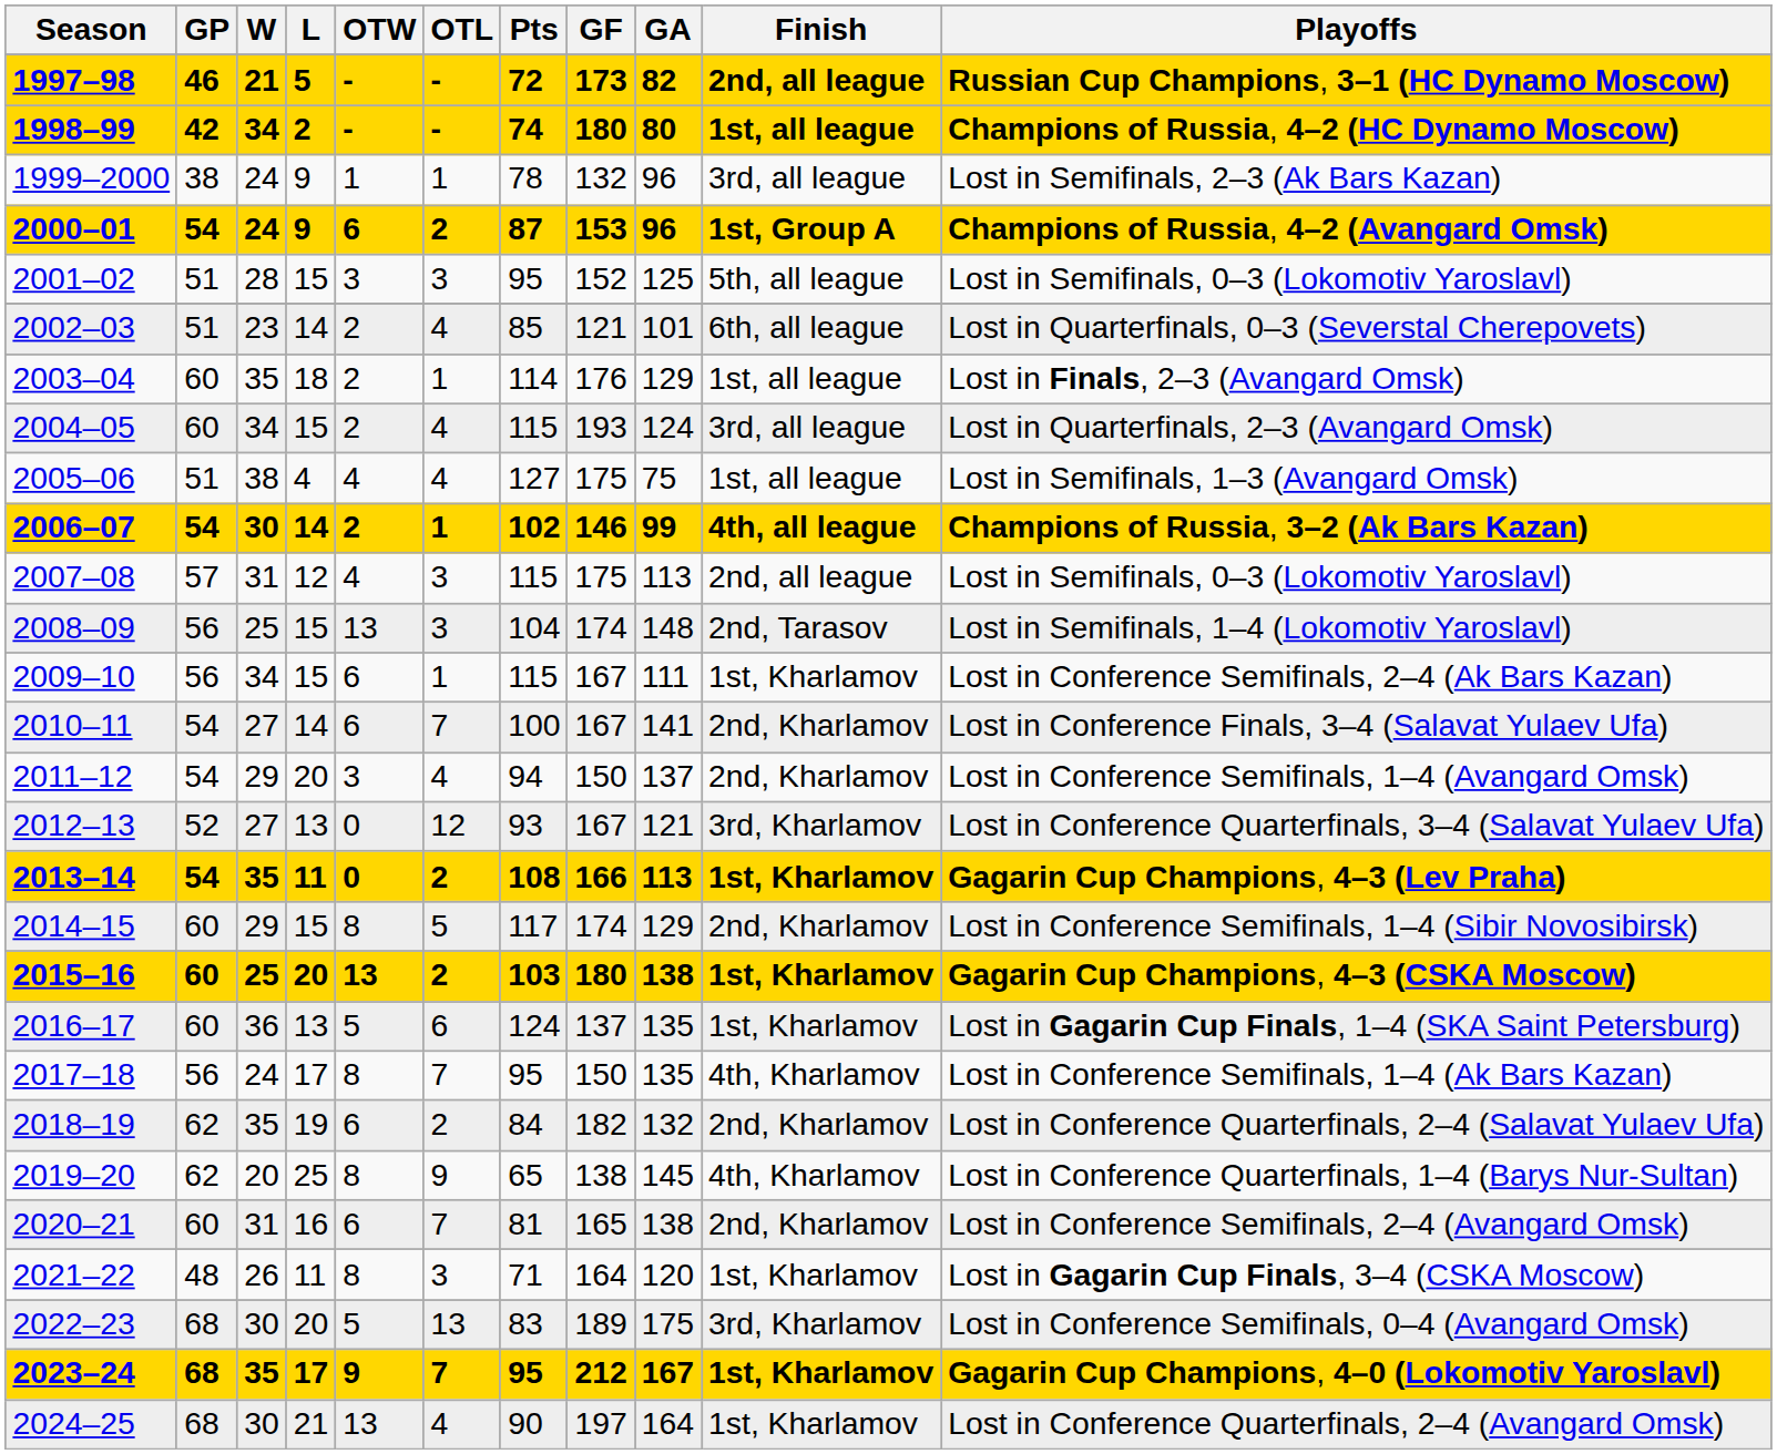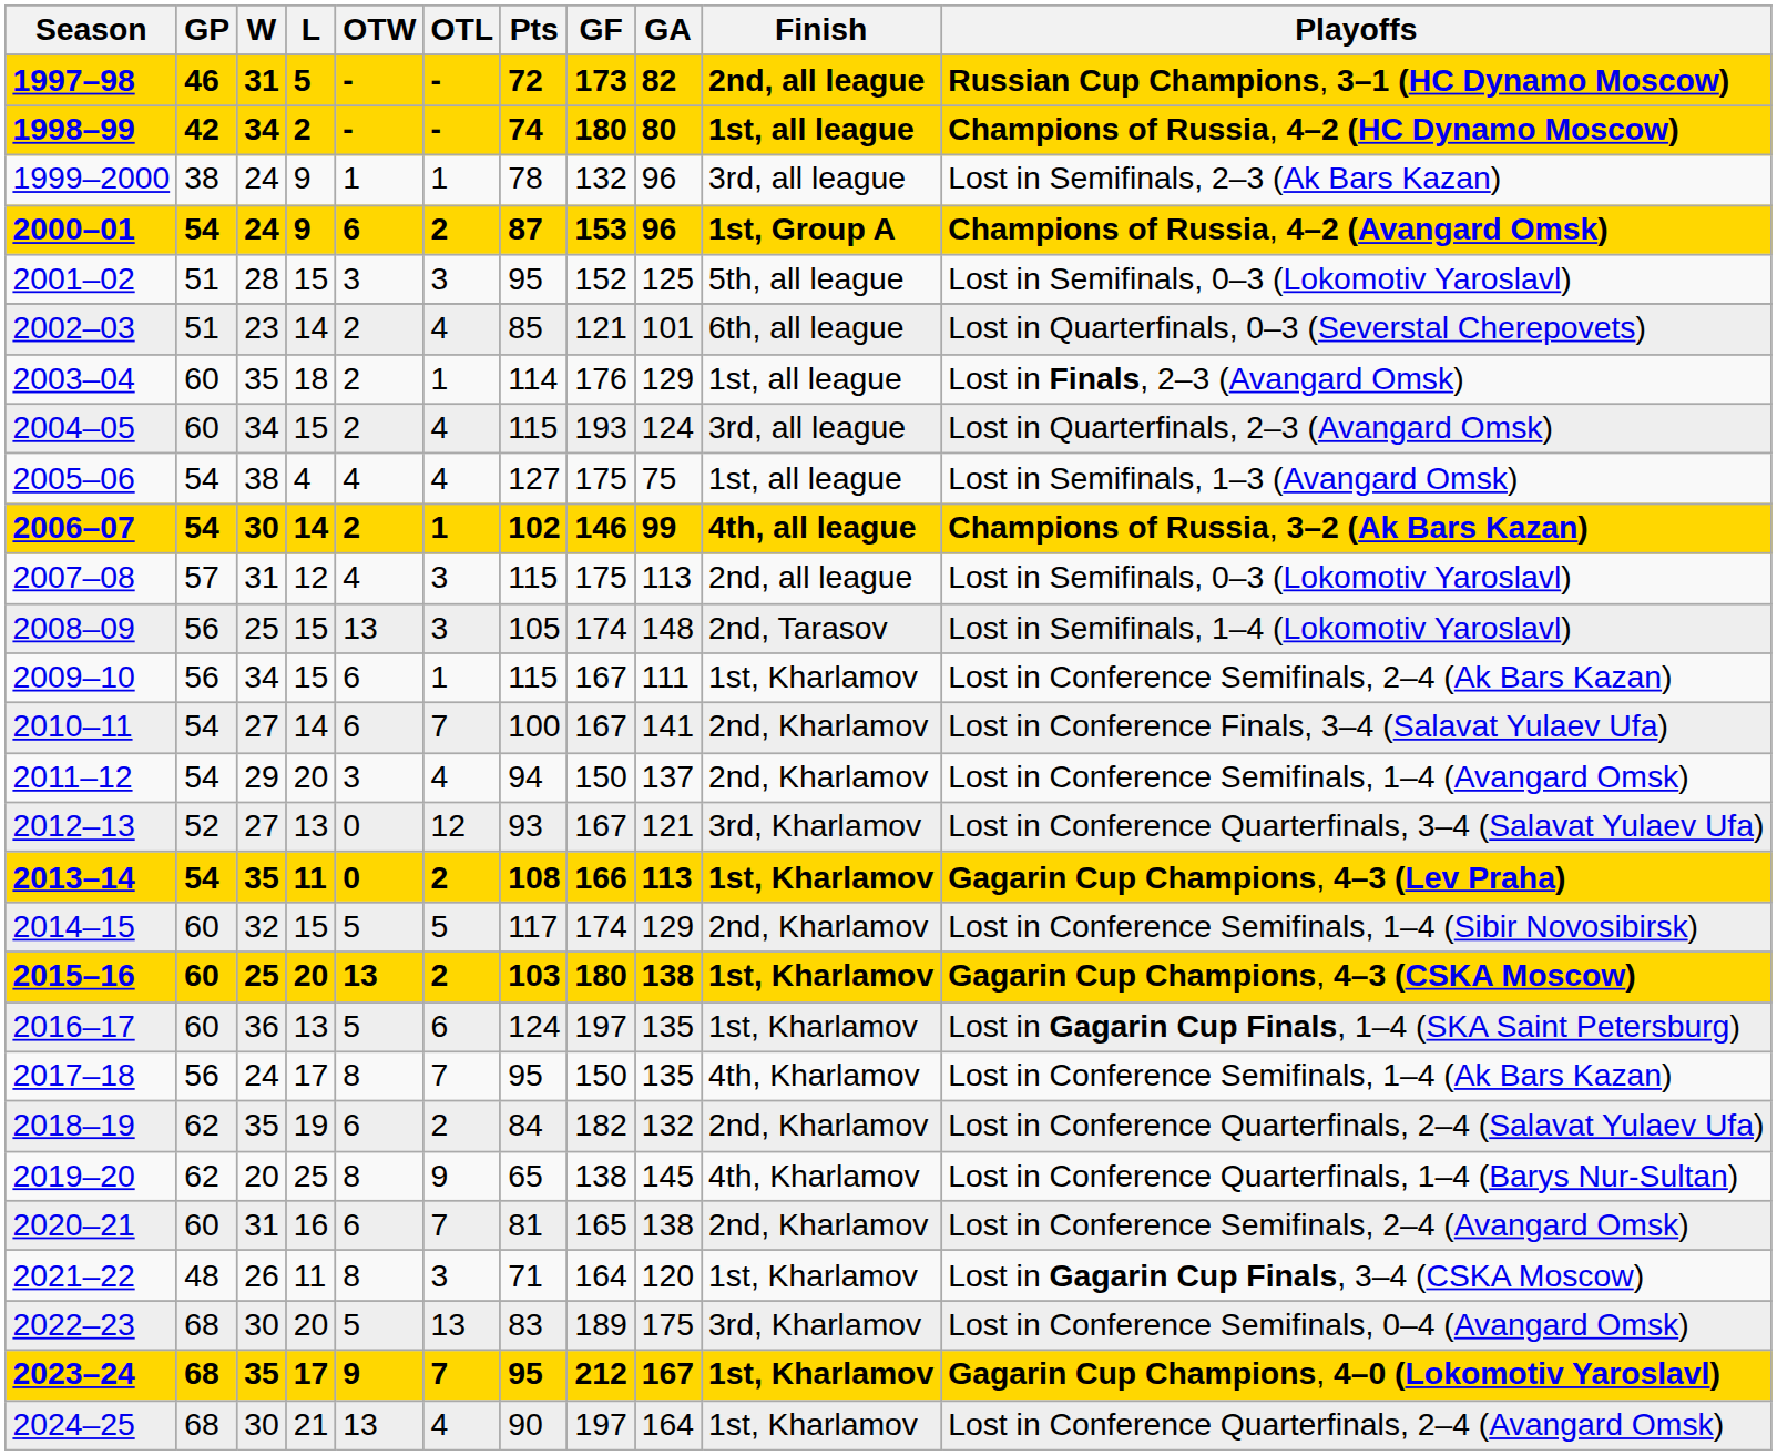1997–98 | W: 21 -> 31
2005–06 | GP: 51 -> 54
2008–09 | Pts: 104 -> 105
2014–15 | W: 29 -> 32
2014–15 | OTW: 8 -> 5
2016–17 | GF: 137 -> 197
